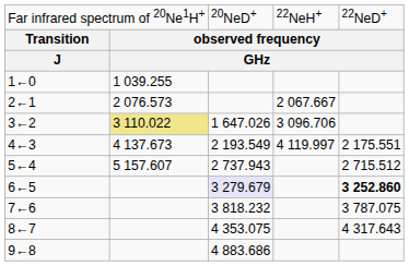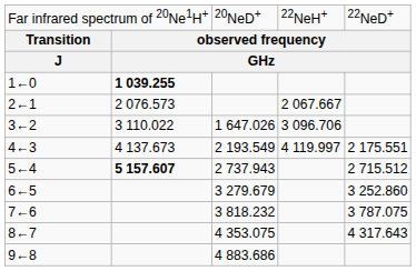1←0 | column 2: normal -> bold
3←2 | column 2: khaki background -> no background
5←4 | column 2: normal -> bold
6←5 | column 3: lavender background -> no background
6←5 | column 5: bold -> normal
